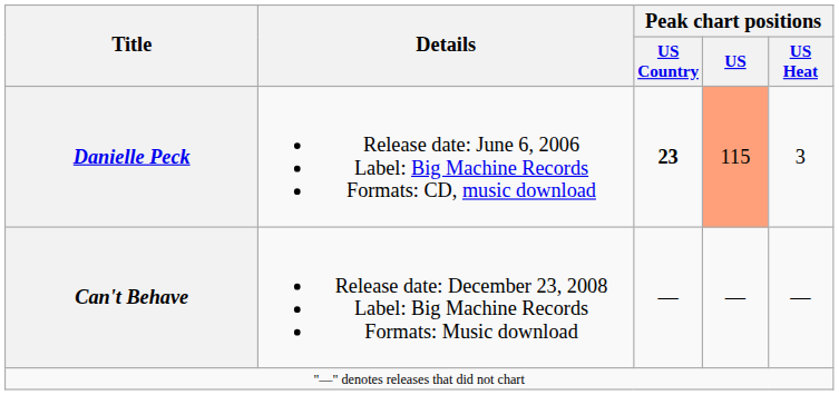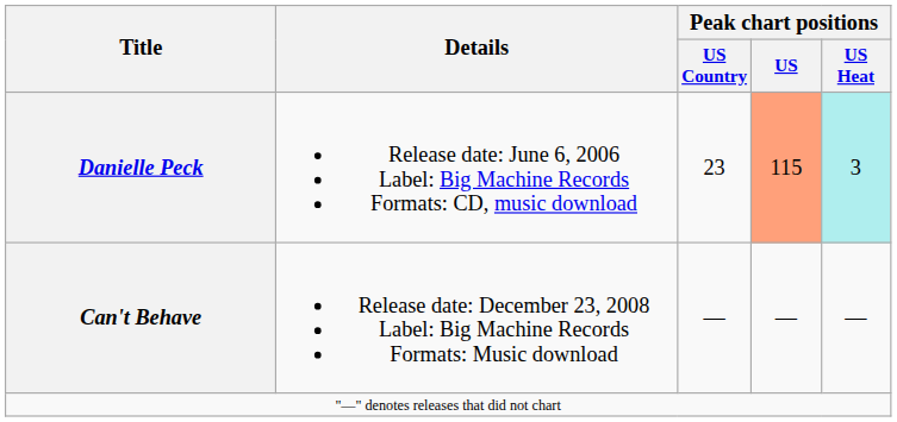Danielle Peck | Peak chart positions / US Country: bold -> normal
Danielle Peck | Peak chart positions / US Heat: no background -> paleturquoise background
